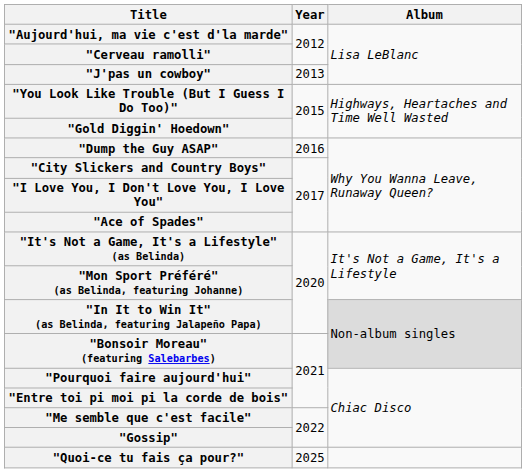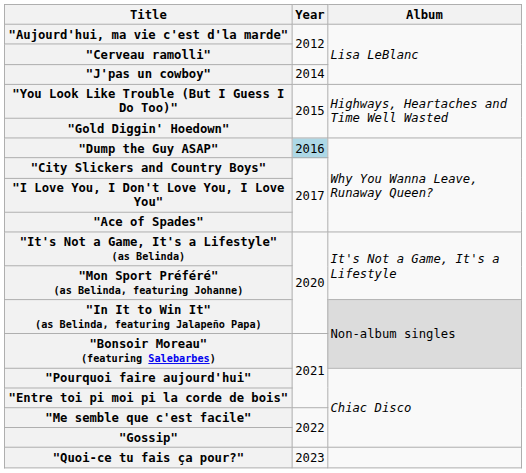"J'pas un cowboy" | Year: 2013 -> 2014
"Dump the Guy ASAP" | Year: no background -> lightblue background
"Quoi-ce tu fais ça pour?" | Year: 2025 -> 2023
